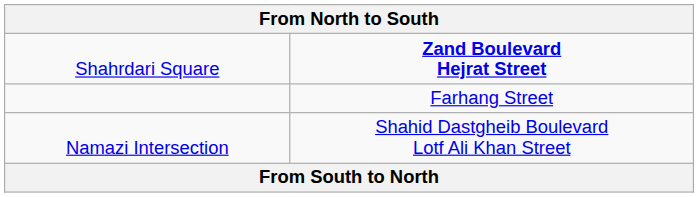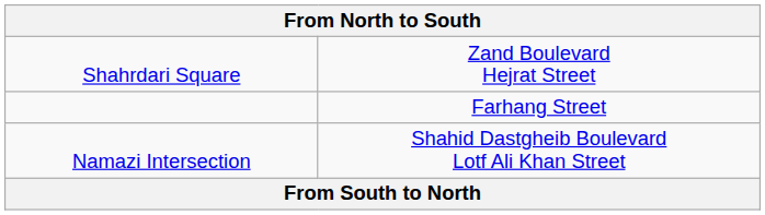Shahrdari Square | column 2: bold -> normal
